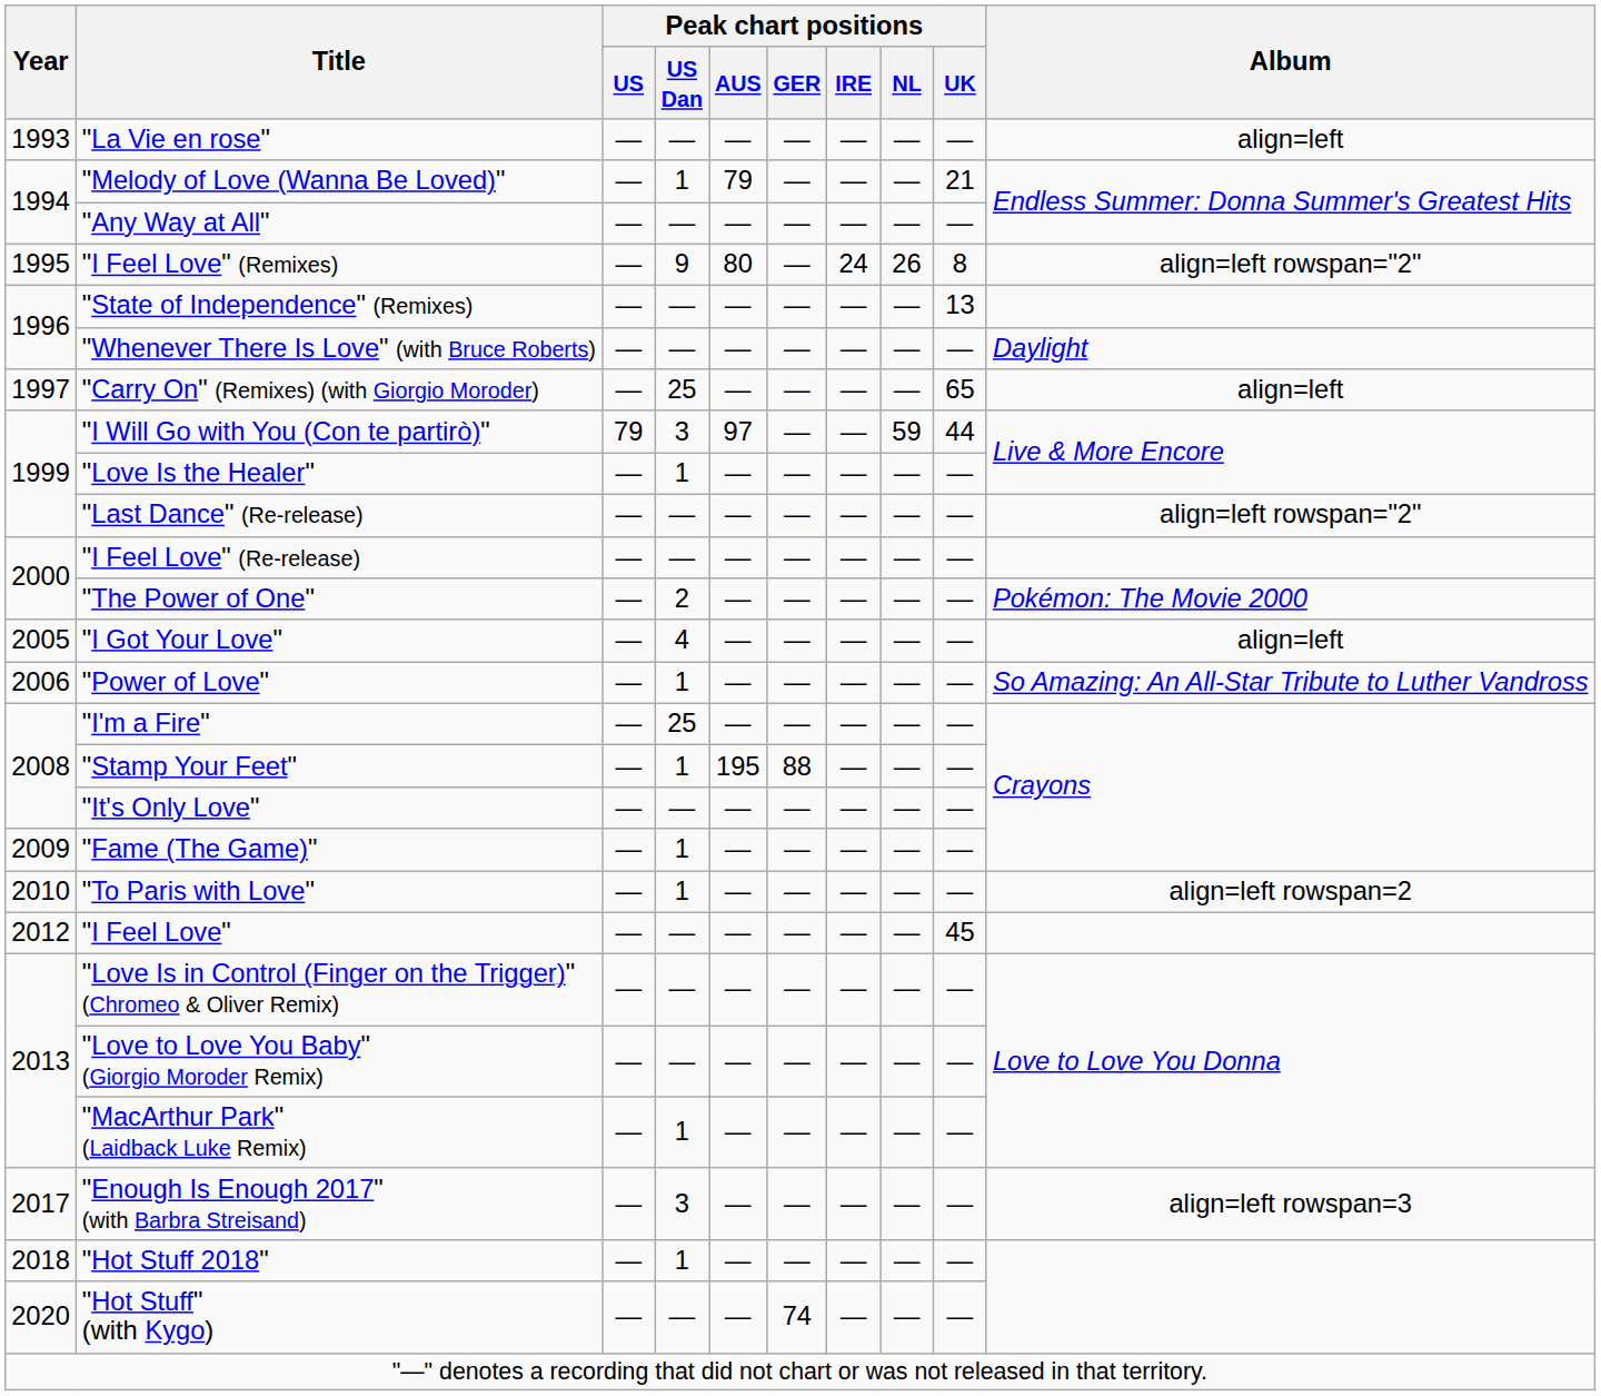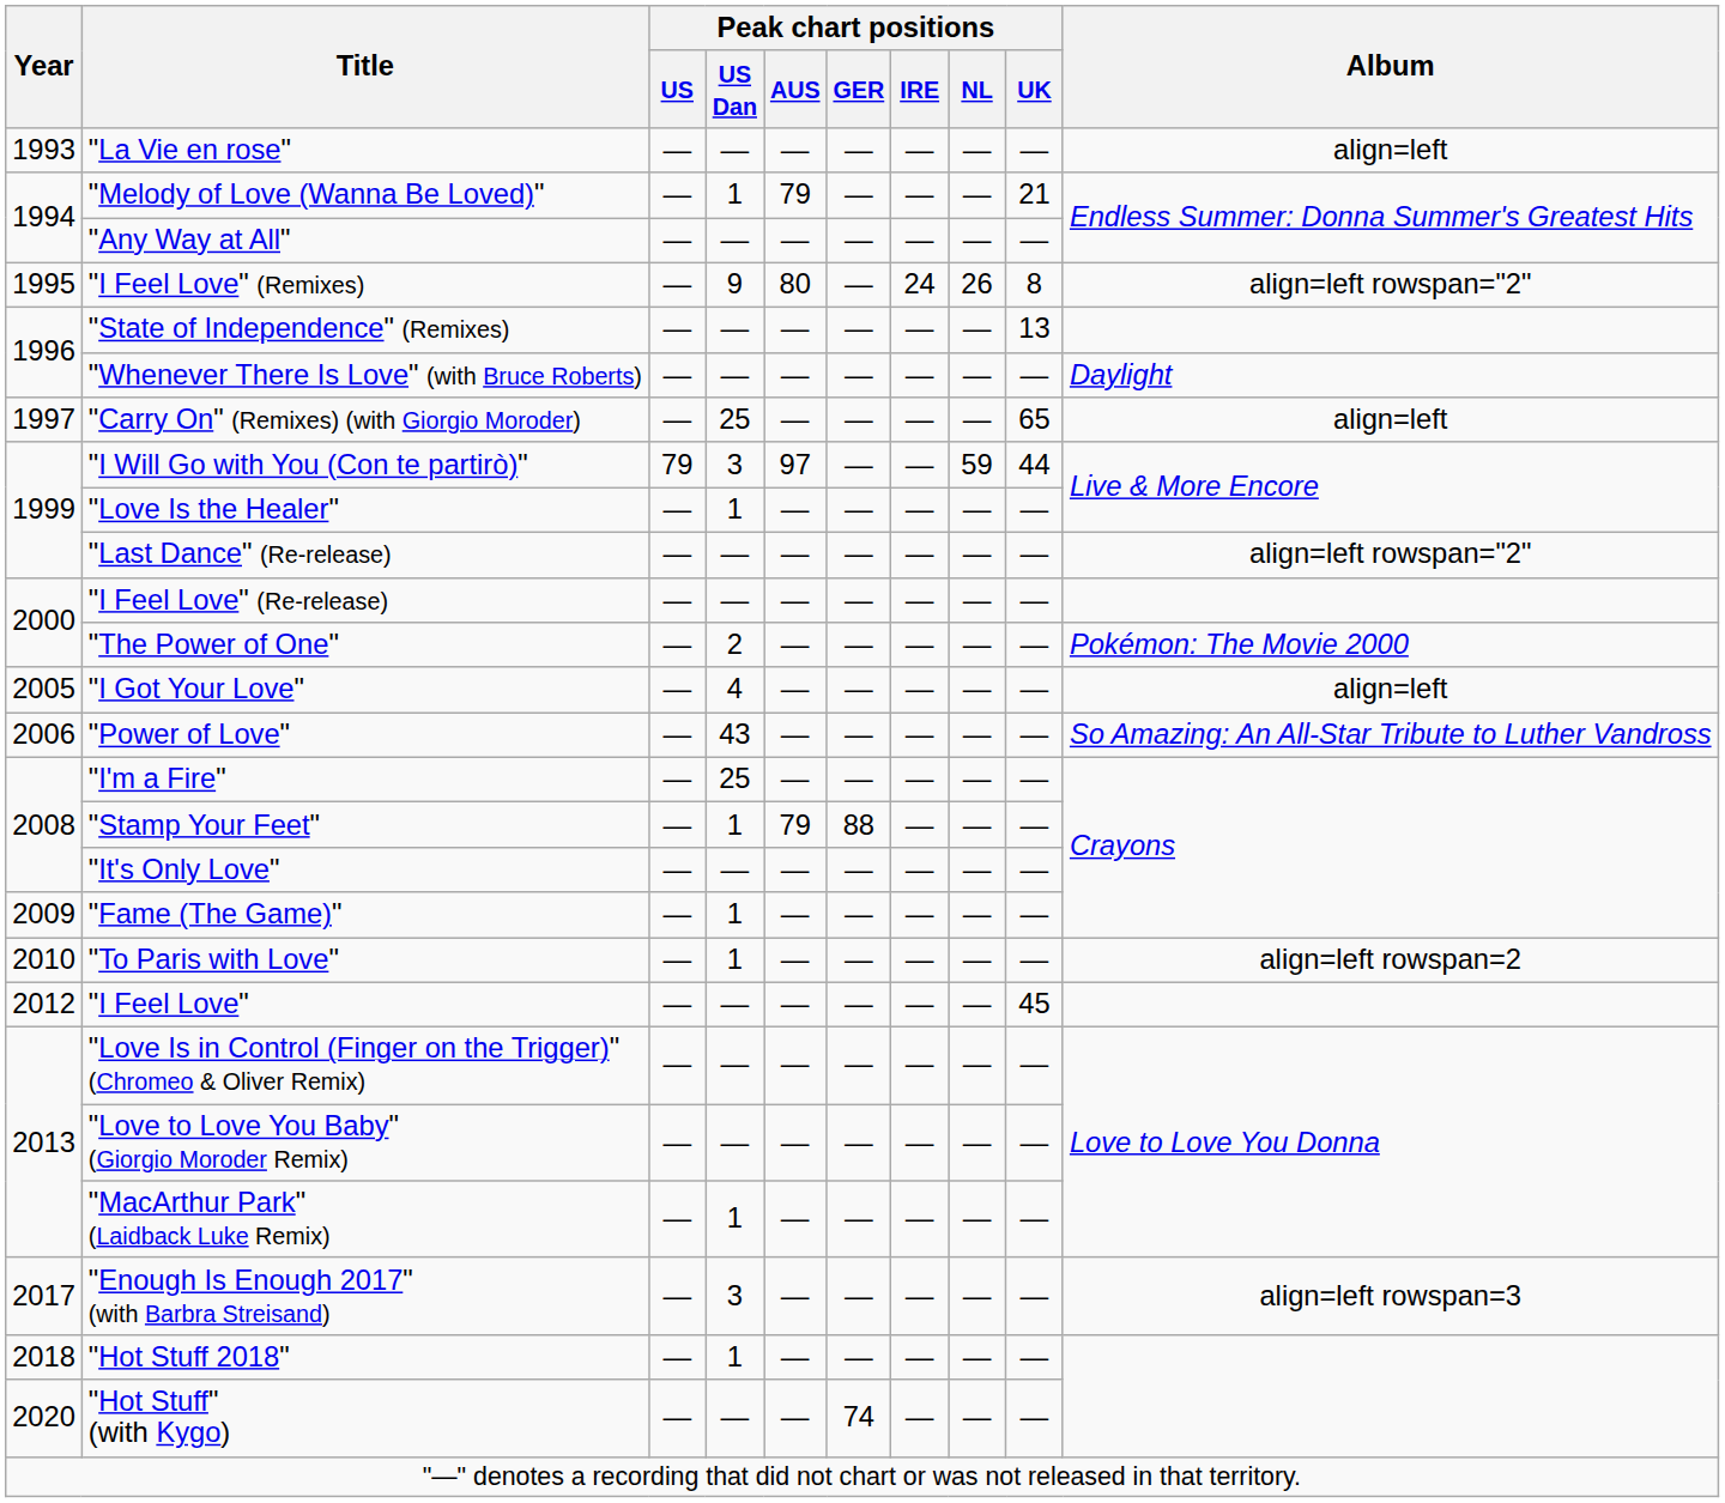"Power of Love" | Peak chart positions / US Dan: 1 -> 43
"Stamp Your Feet" | Peak chart positions / AUS: 195 -> 79
